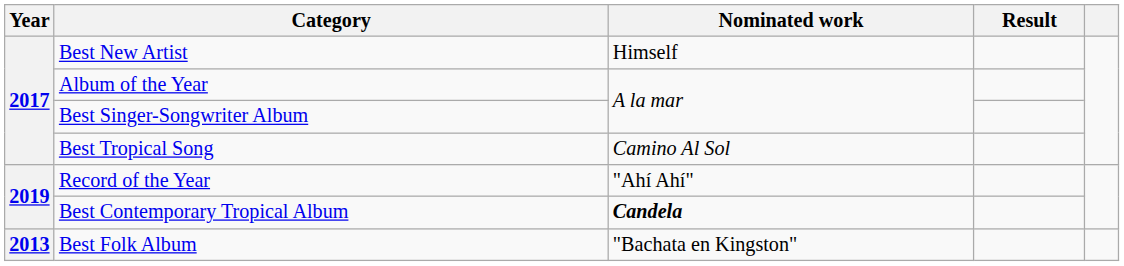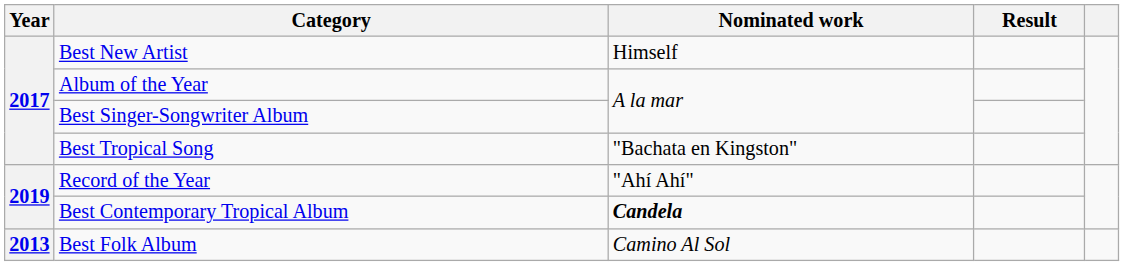Best Tropical Song | Nominated work: Camino Al Sol -> "Bachata en Kingston"
Best Folk Album | Nominated work: "Bachata en Kingston" -> Camino Al Sol
